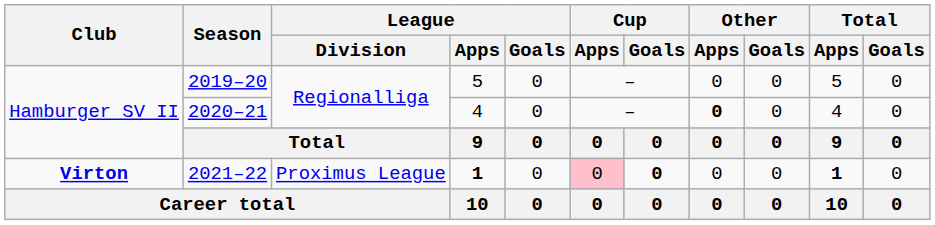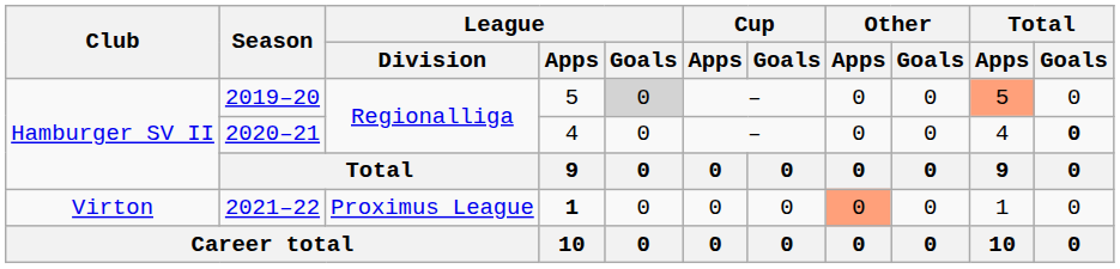2019–20 | League / Goals: no background -> lightgrey background
2019–20 | Total / Apps: no background -> lightsalmon background
2020–21 | Other / Apps: bold -> normal
2020–21 | Total / Goals: normal -> bold
2021–22 | Club: bold -> normal
2021–22 | Cup / Apps: pink background -> no background
2021–22 | Cup / Goals: bold -> normal
2021–22 | Other / Apps: no background -> lightsalmon background
2021–22 | Total / Apps: bold -> normal
